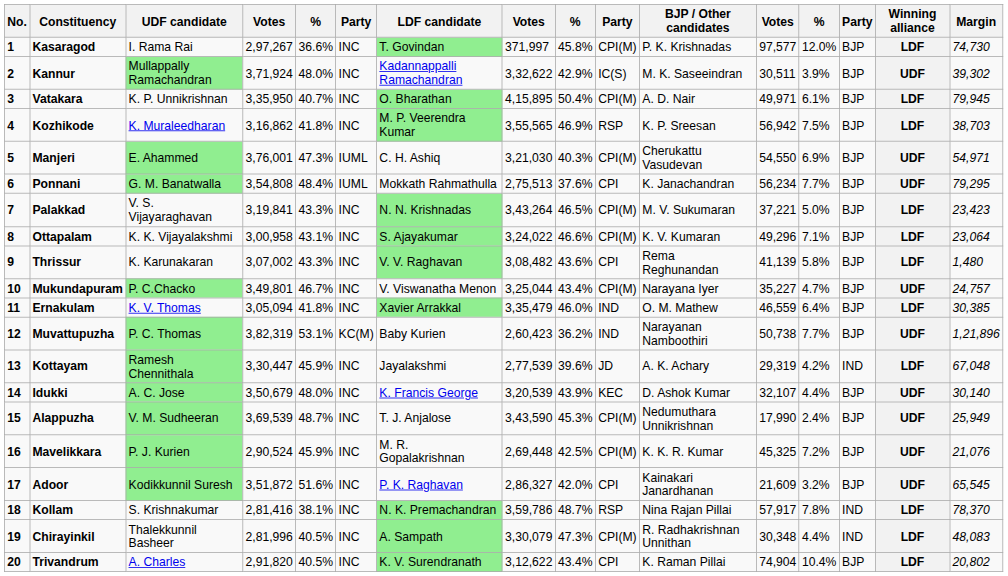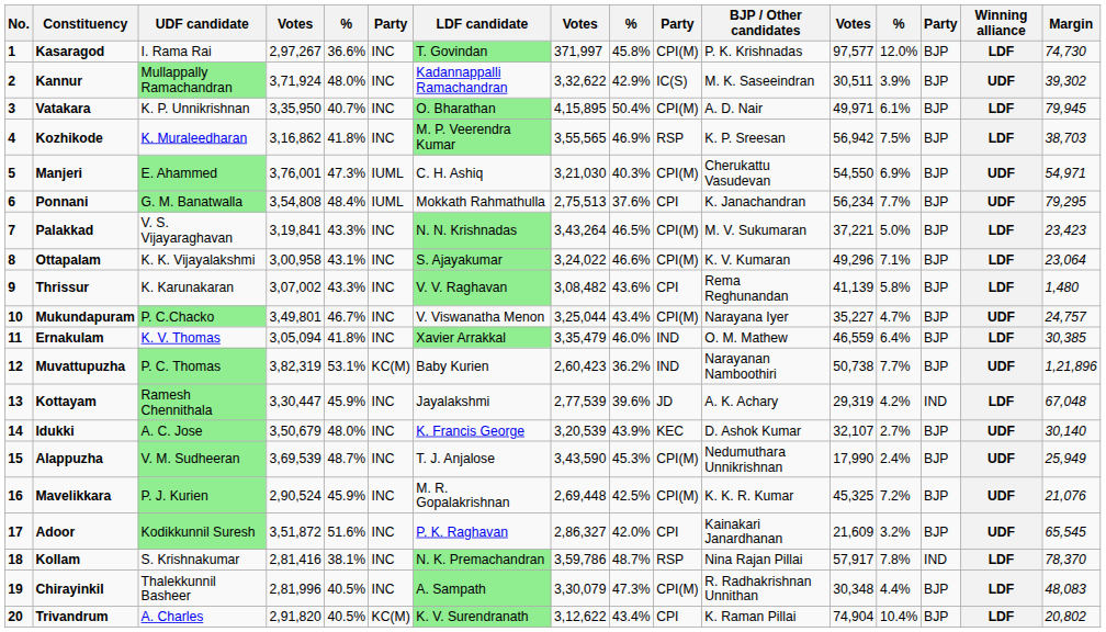Idukki | column 13: 4.4% -> 2.7%
Chirayinkil | column 14: IND -> BJP
Trivandrum | column 6: INC -> KC(M)
